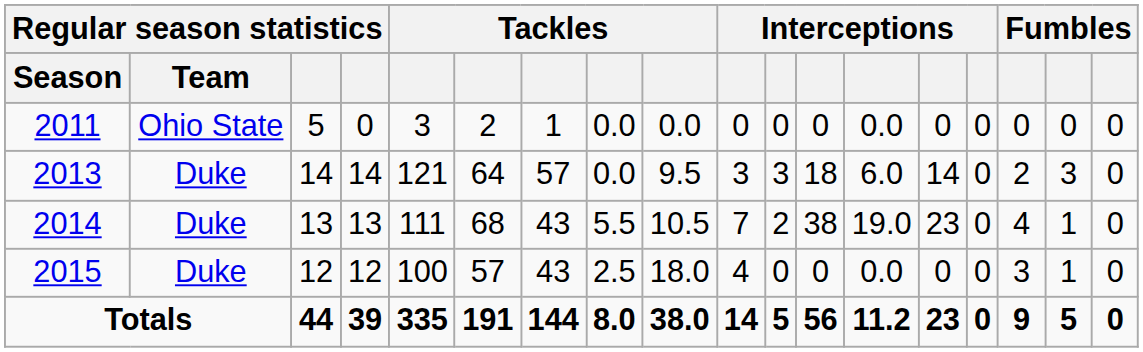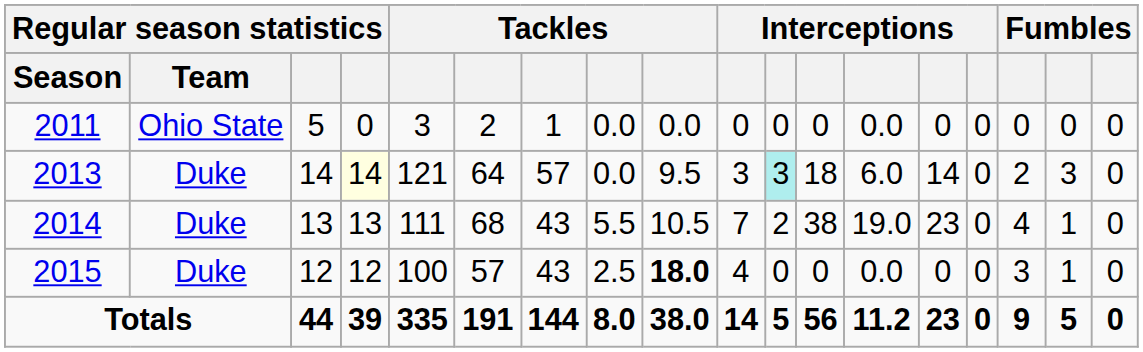2013 | column 4: no background -> lightyellow background
2013 | column 11: no background -> paleturquoise background
2015 | column 9: normal -> bold
